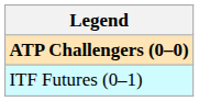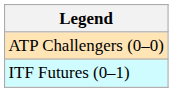row 2 | column 1: bold -> normal
